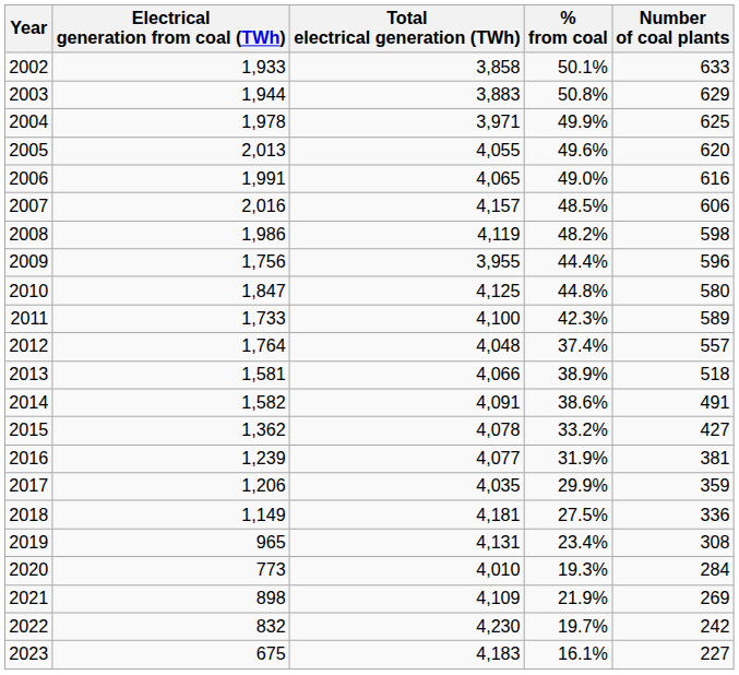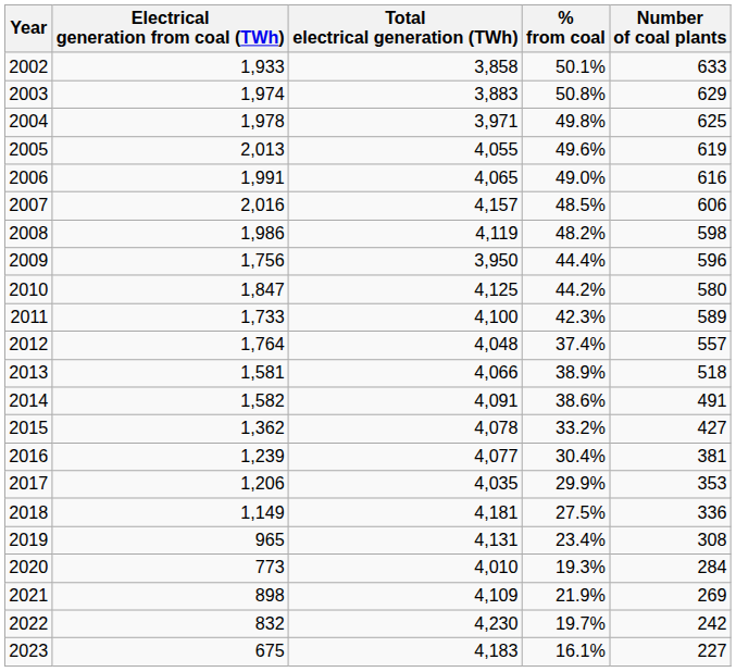2003 | Electrical generation from coal (TWh): 1,944 -> 1,974
2004 | % from coal: 49.9% -> 49.8%
2005 | Number of coal plants: 620 -> 619
2009 | Total electrical generation (TWh): 3,955 -> 3,950
2010 | % from coal: 44.8% -> 44.2%
2016 | % from coal: 31.9% -> 30.4%
2017 | Number of coal plants: 359 -> 353
